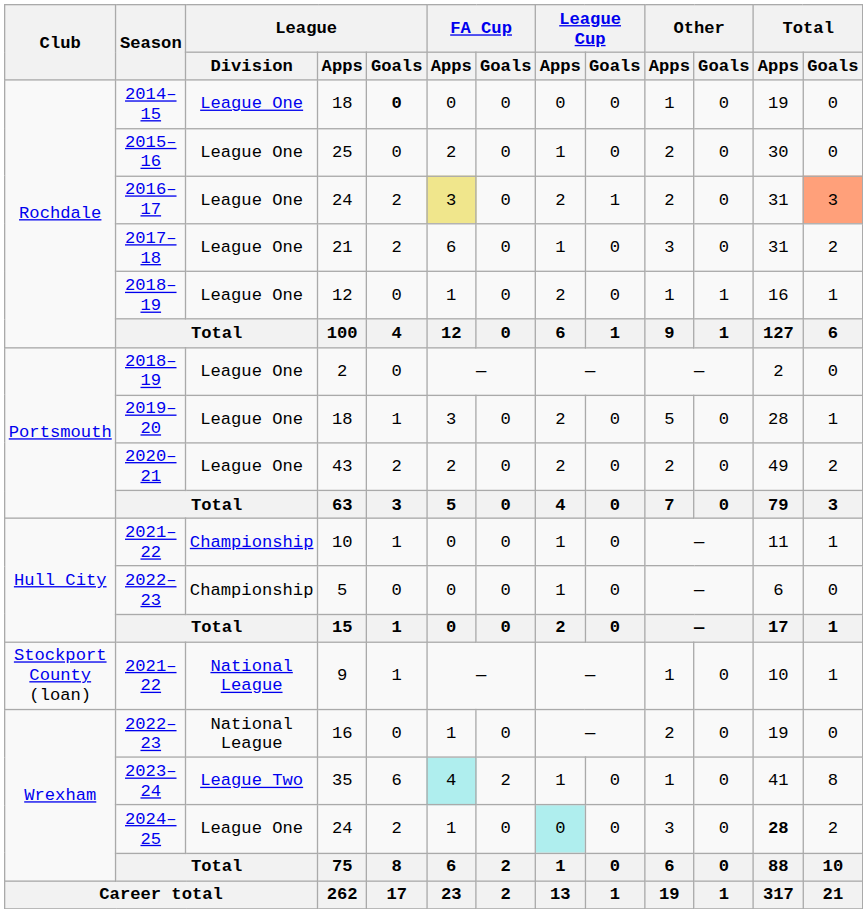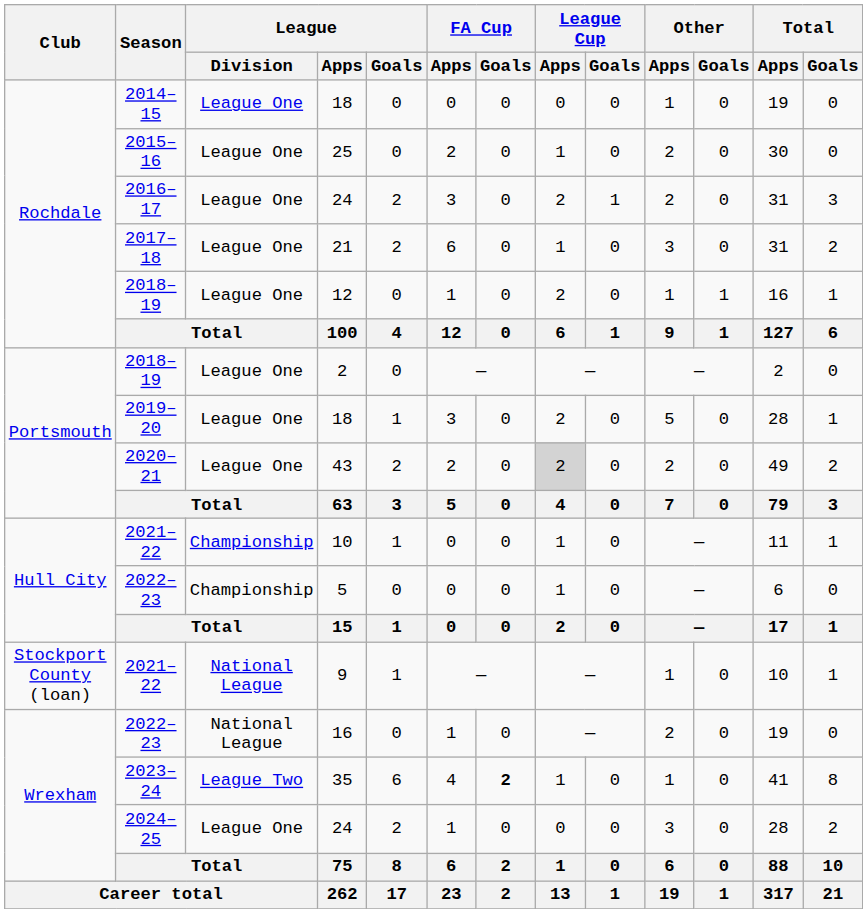2014–15 / 18 | League / Goals: bold -> normal
2016–17 / 24 | FA Cup / Apps: khaki background -> no background
2016–17 / 24 | Total / Goals: lightsalmon background -> no background
43 | League Cup / Apps: no background -> lightgrey background
35 | FA Cup / Apps: paleturquoise background -> no background
35 | FA Cup / Goals: normal -> bold
2024–25 / 24 | League Cup / Apps: paleturquoise background -> no background
2024–25 / 24 | Total / Apps: bold -> normal
